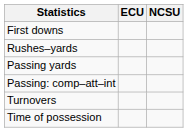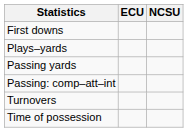+ row: Plays–yards
- row: Rushes–yards
